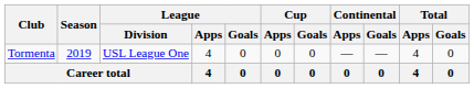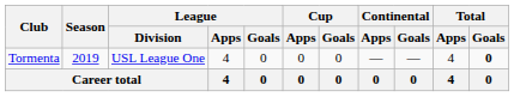Tormenta | Total / Goals: normal -> bold
